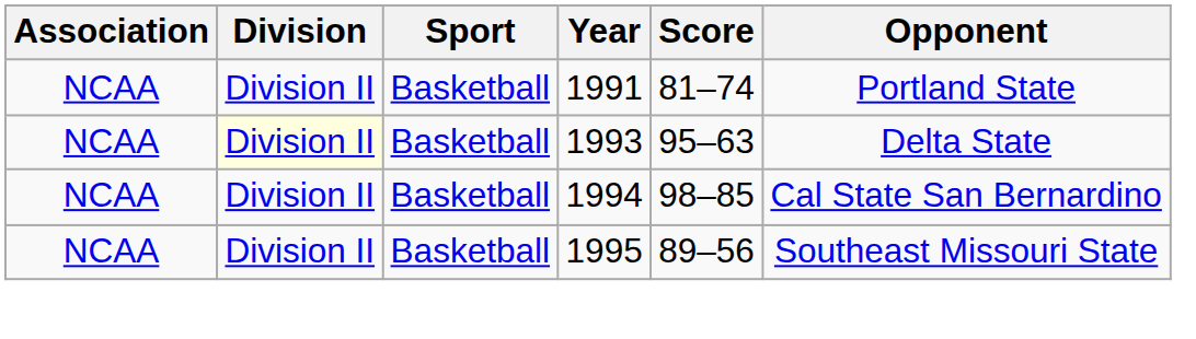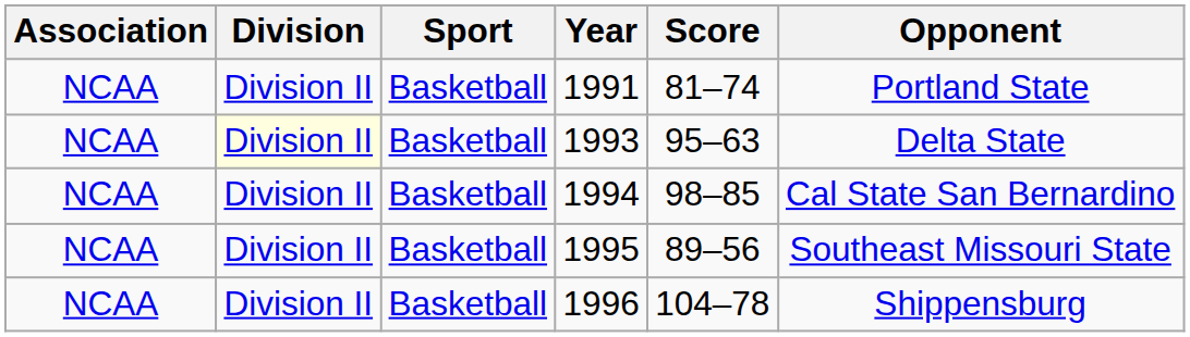+ row: NCAA | Division II | Basketball | 1996 | 104–78 | Shippensburg
